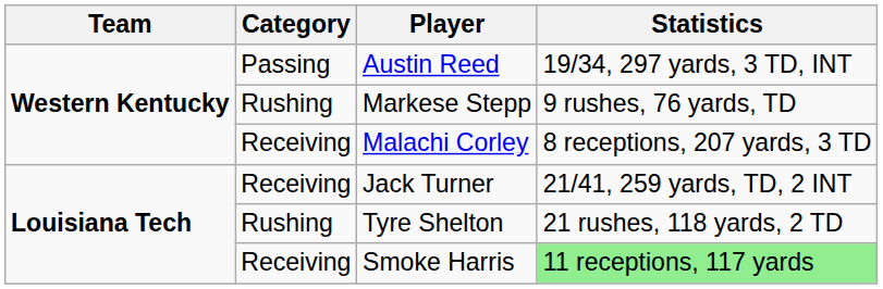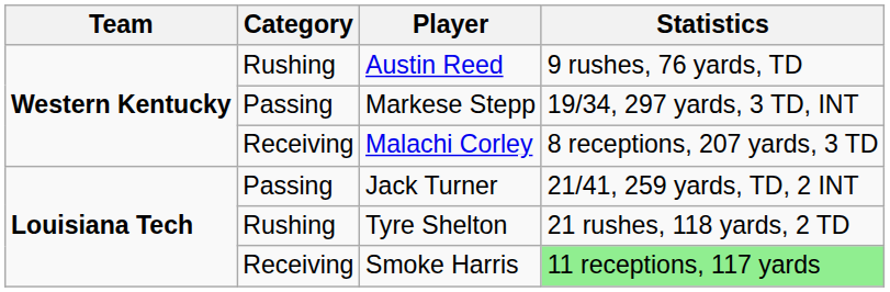Austin Reed | Category: Passing -> Rushing
Austin Reed | Statistics: 19/34, 297 yards, 3 TD, INT -> 9 rushes, 76 yards, TD
Markese Stepp | Category: Rushing -> Passing
Markese Stepp | Statistics: 9 rushes, 76 yards, TD -> 19/34, 297 yards, 3 TD, INT
Jack Turner | Category: Receiving -> Passing
